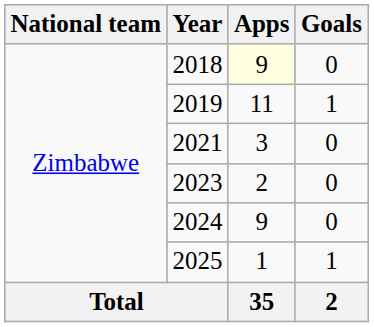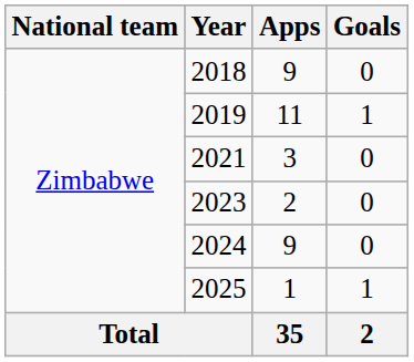2018 | Apps: lightyellow background -> no background
